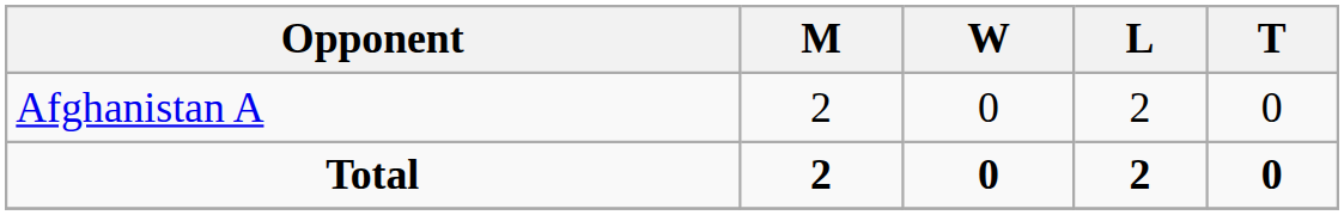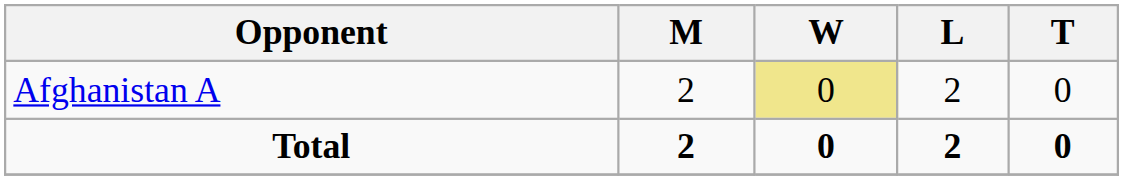Afghanistan A | W: no background -> khaki background
